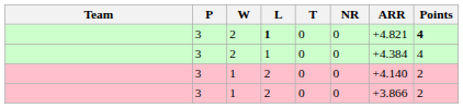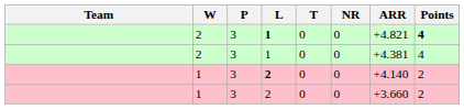columns swapped: P <-> W
row 3 | ARR: +4.384 -> +4.381
row 4 | L: normal -> bold
row 5 | ARR: +3.866 -> +3.660
